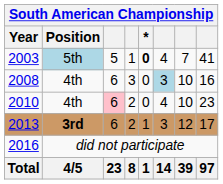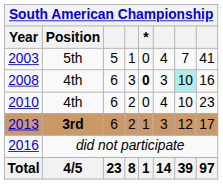2003 | Position: lightblue background -> no background
2003 | *: bold -> normal
2008 | *: normal -> bold
2008 | column 6: lightblue background -> no background
2008 | column 7: no background -> paleturquoise background
2010 | column 3: pink background -> no background
